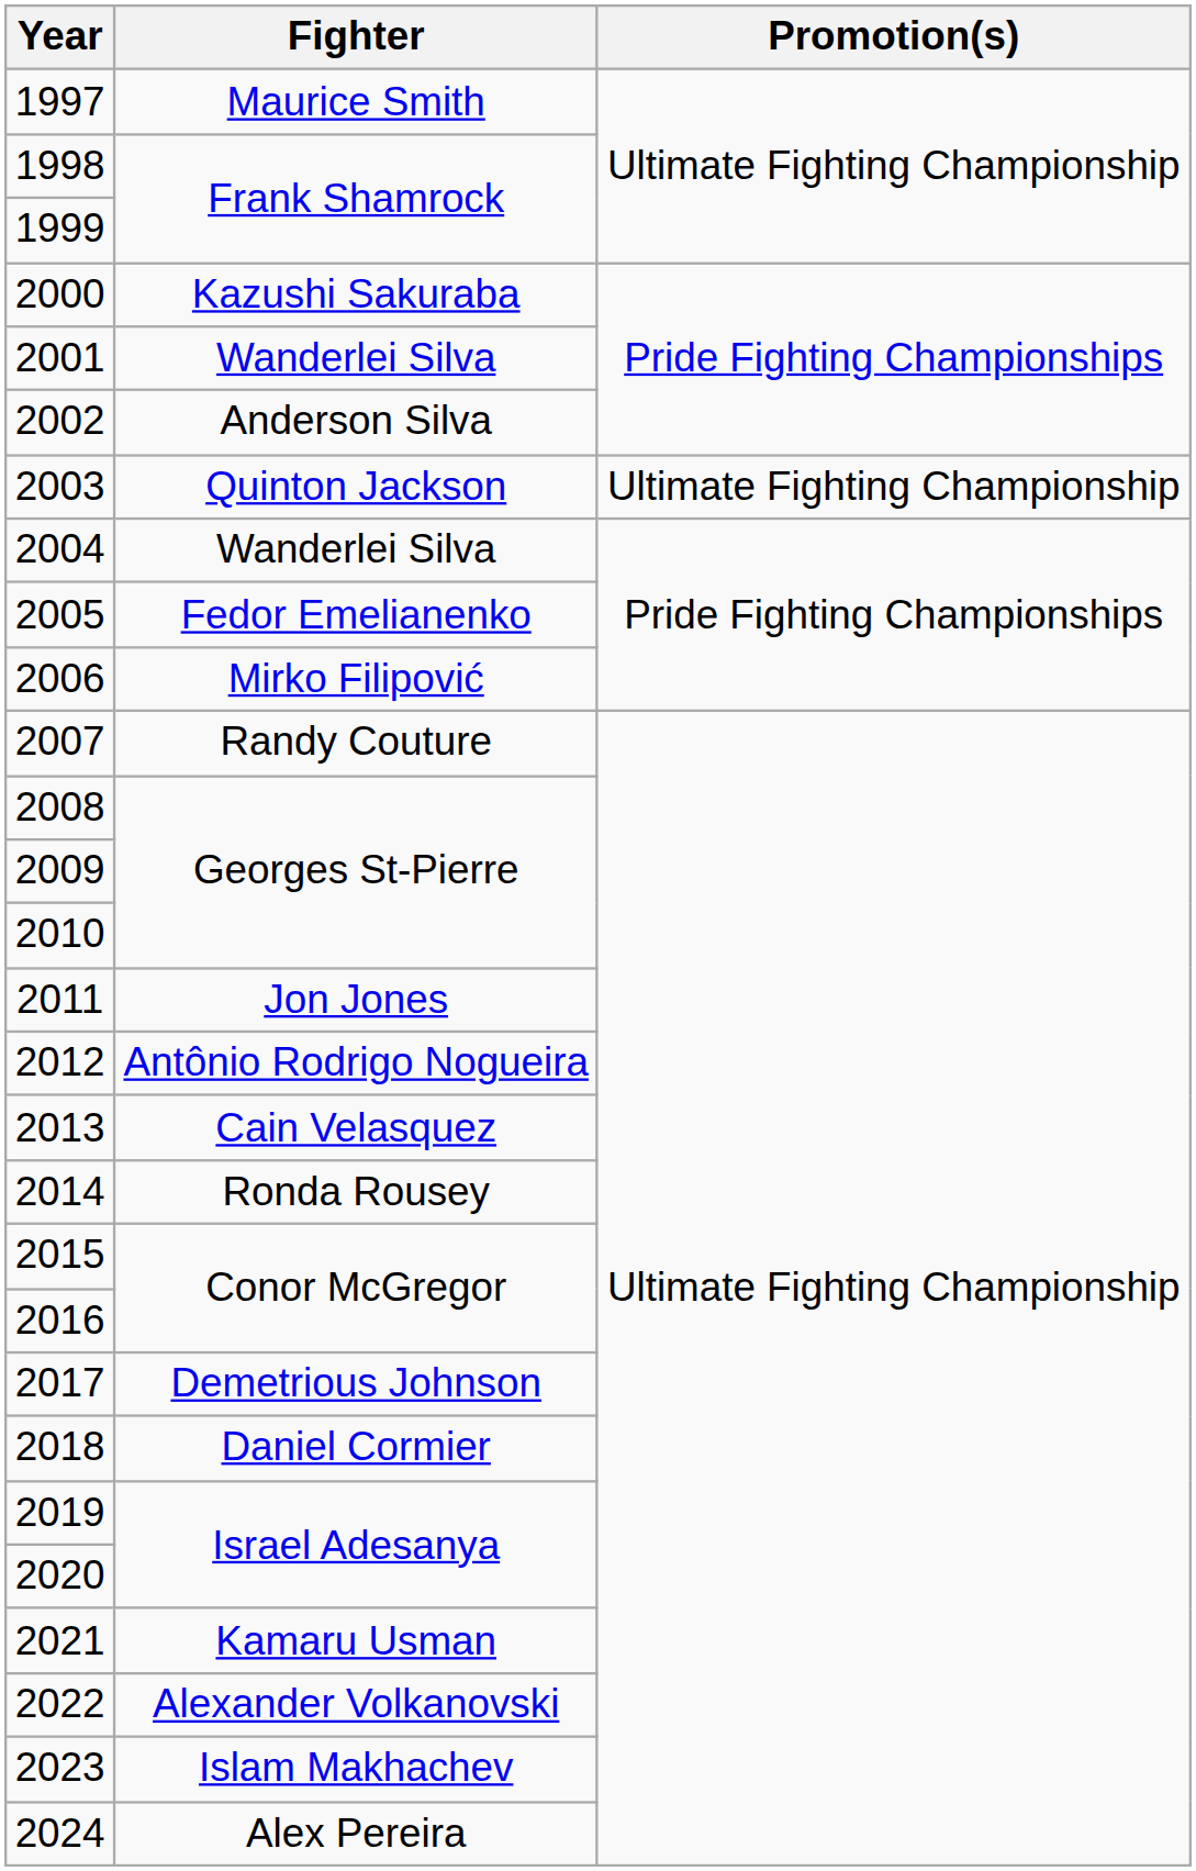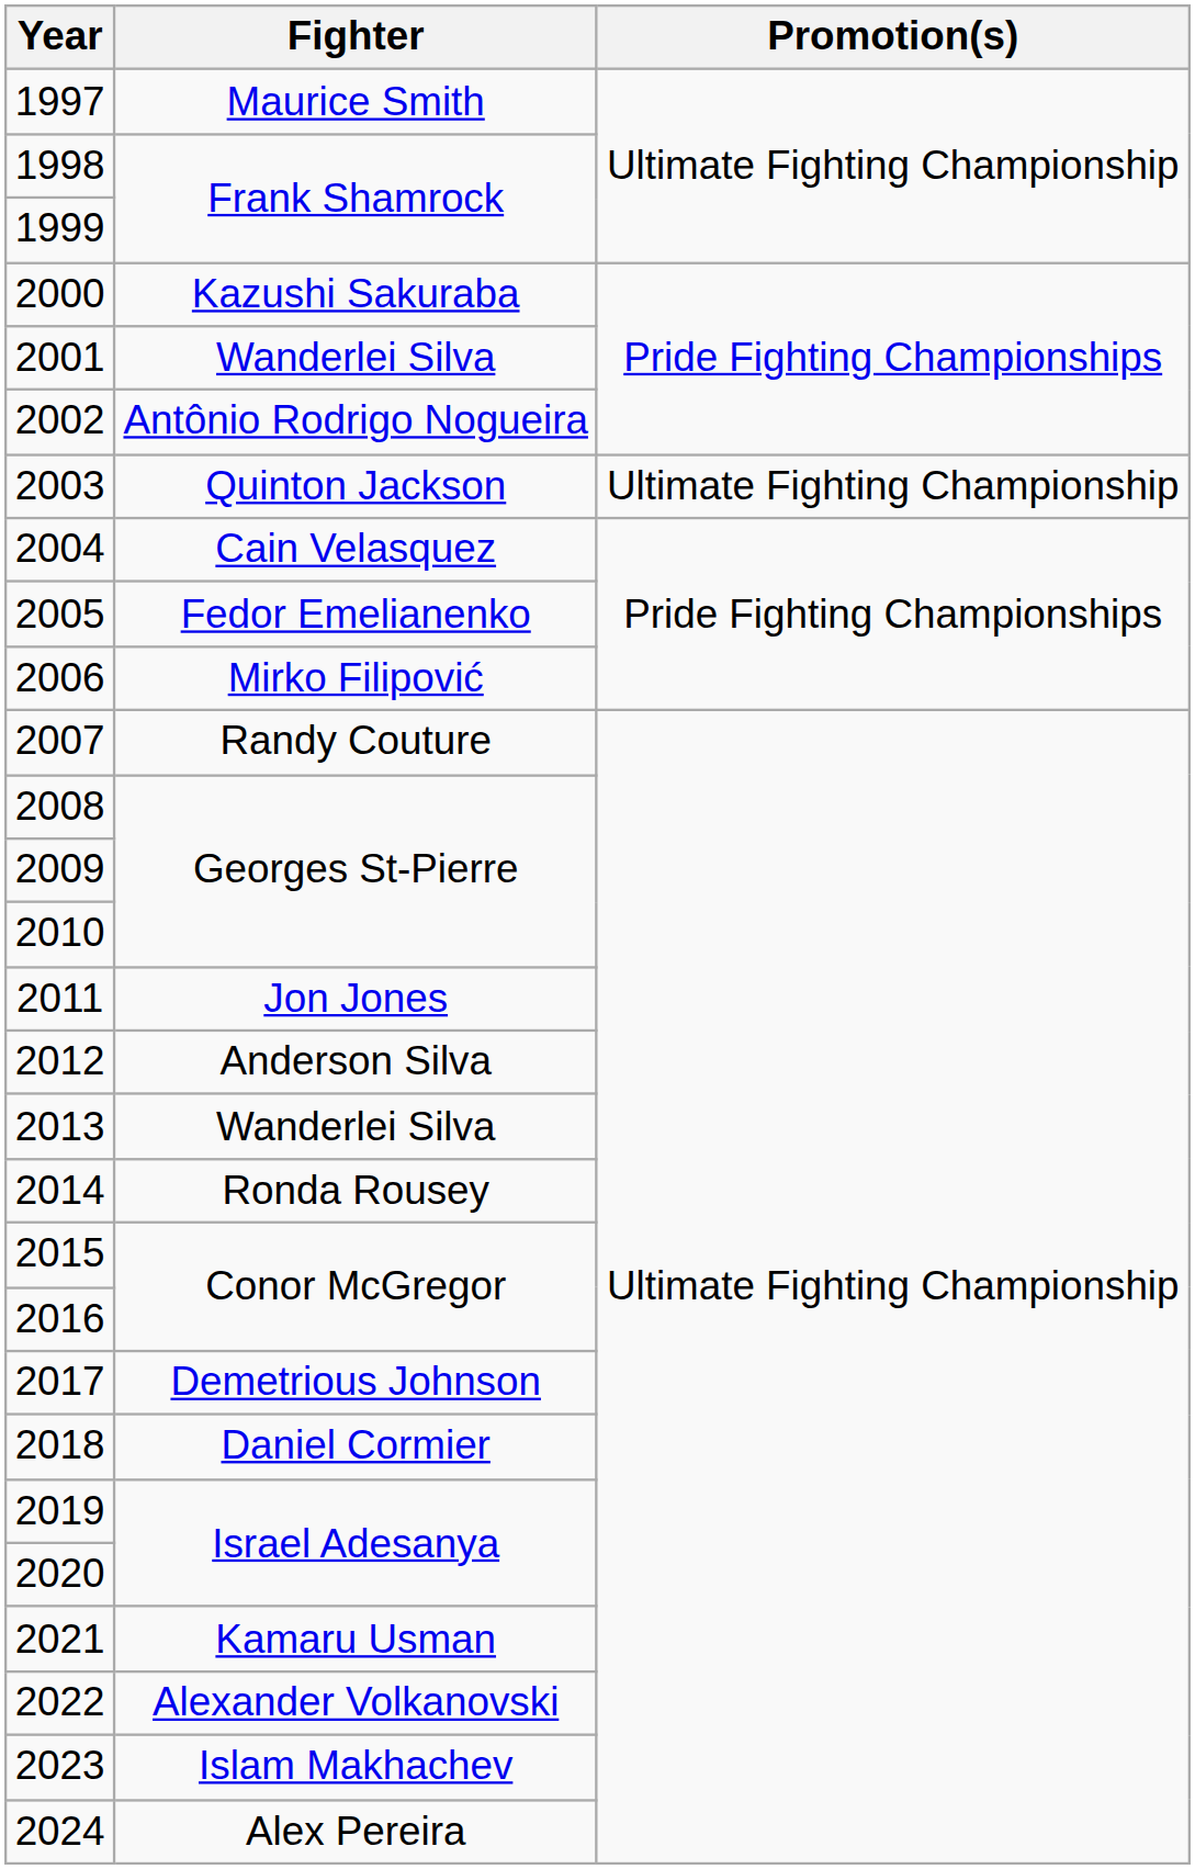2002 | Fighter: Anderson Silva -> Antônio Rodrigo Nogueira
2004 | Fighter: Wanderlei Silva -> Cain Velasquez
2012 | Fighter: Antônio Rodrigo Nogueira -> Anderson Silva
2013 | Fighter: Cain Velasquez -> Wanderlei Silva
